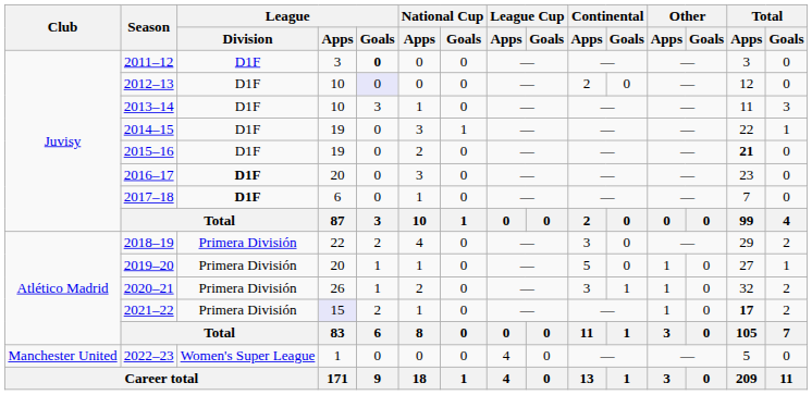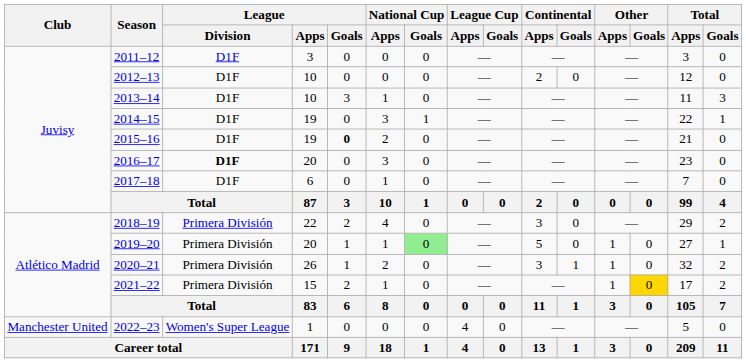2011–12 | League / Goals: bold -> normal
2012–13 | League / Goals: lavender background -> no background
2015–16 | League / Goals: normal -> bold
2015–16 | Total / Apps: bold -> normal
2017–18 | League / Division: bold -> normal
2019–20 | National Cup / Goals: no background -> lightgreen background
2021–22 | League / Apps: lavender background -> no background
2021–22 | Other / Goals: no background -> gold background
2021–22 | Total / Apps: bold -> normal
